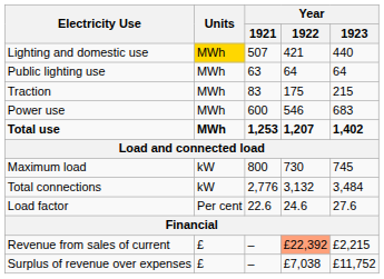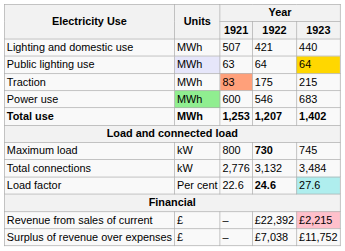Lighting and domestic use | Units: gold background -> no background
Public lighting use | Units: no background -> lavender background
Public lighting use | Year / 1923: no background -> gold background
Traction | Year / 1921: no background -> lightsalmon background
Power use | Units: no background -> lightgreen background
Maximum load | Year / 1922: normal -> bold
Load factor | Year / 1922: normal -> bold
Load factor | Year / 1923: no background -> paleturquoise background
Revenue from sales of current | Year / 1922: lightsalmon background -> no background
Revenue from sales of current | Year / 1923: no background -> pink background
